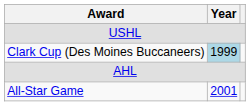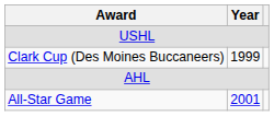Clark Cup (Des Moines Buccaneers) | Year: lightblue background -> no background
